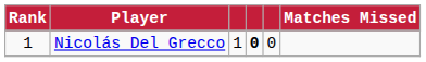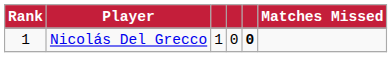Nicolás Del Grecco | column 4: bold -> normal
Nicolás Del Grecco | column 5: normal -> bold
